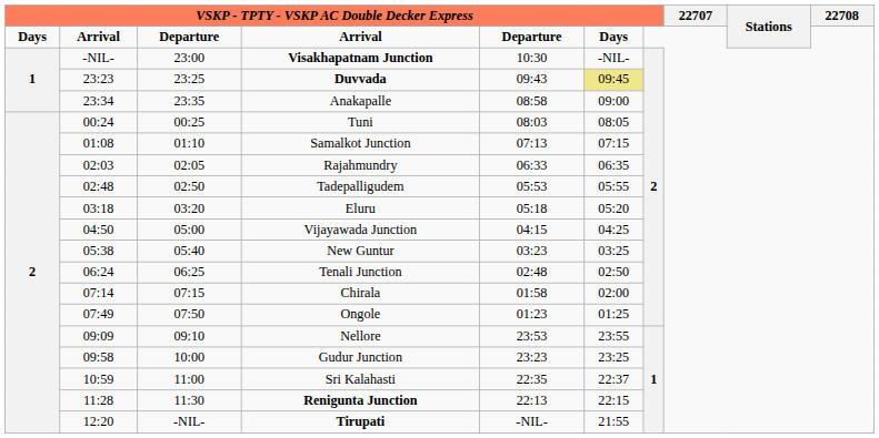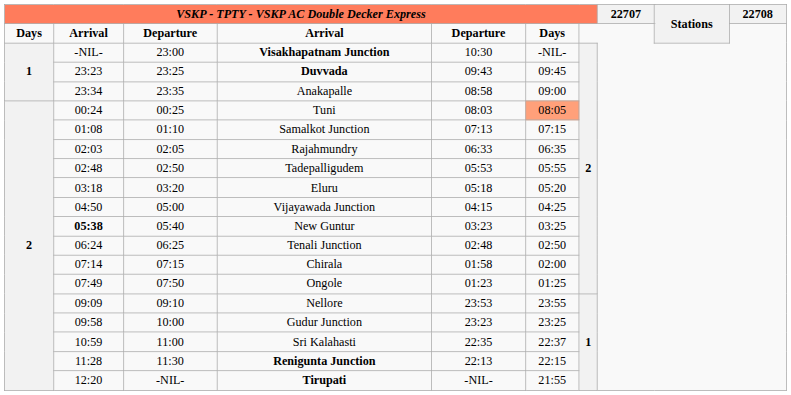Duvvada | column 6: khaki background -> no background
Tuni | column 6: no background -> lightsalmon background
New Guntur | column 2: normal -> bold
